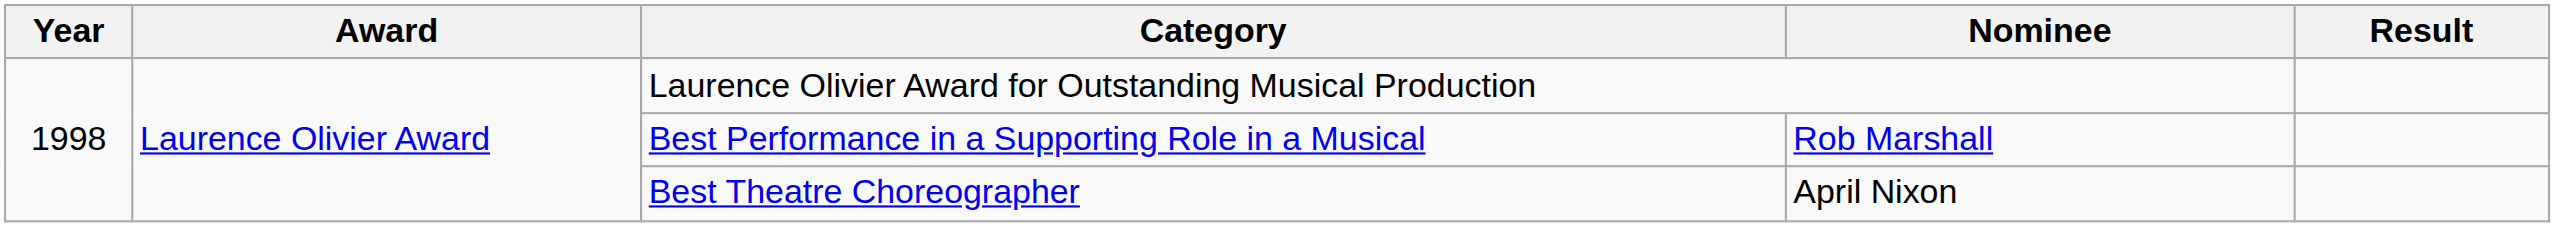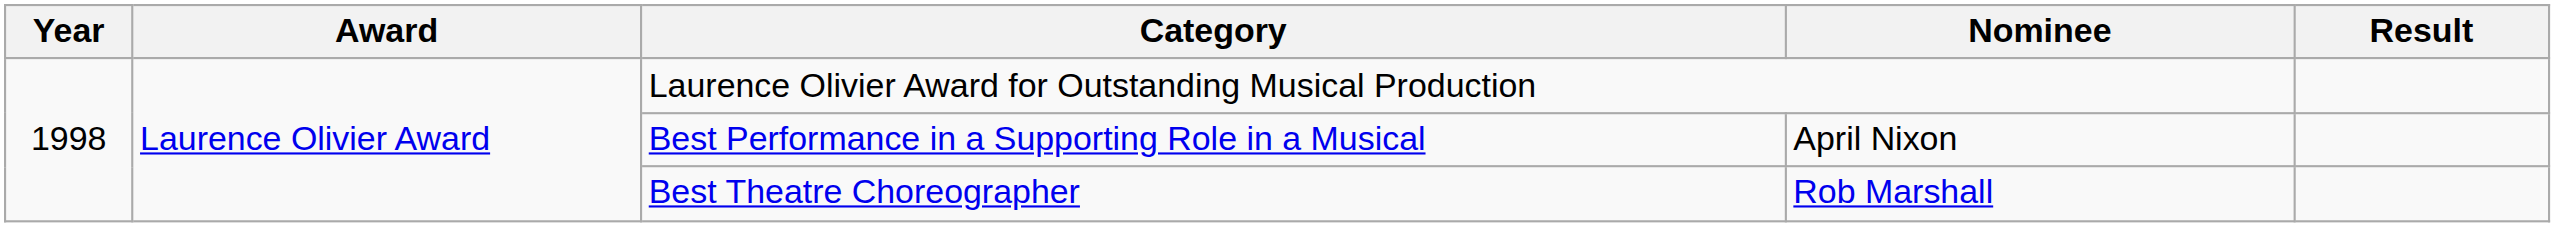Best Performance in a Supporting Role in a Musical | Nominee: Rob Marshall -> April Nixon
Best Theatre Choreographer | Nominee: April Nixon -> Rob Marshall
